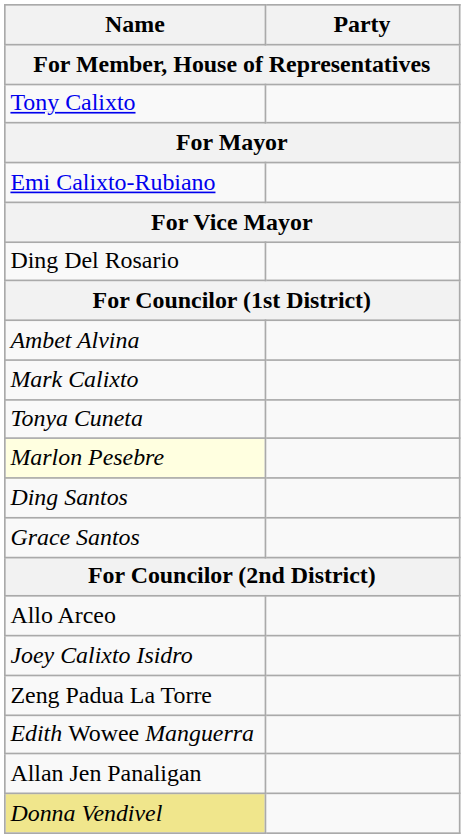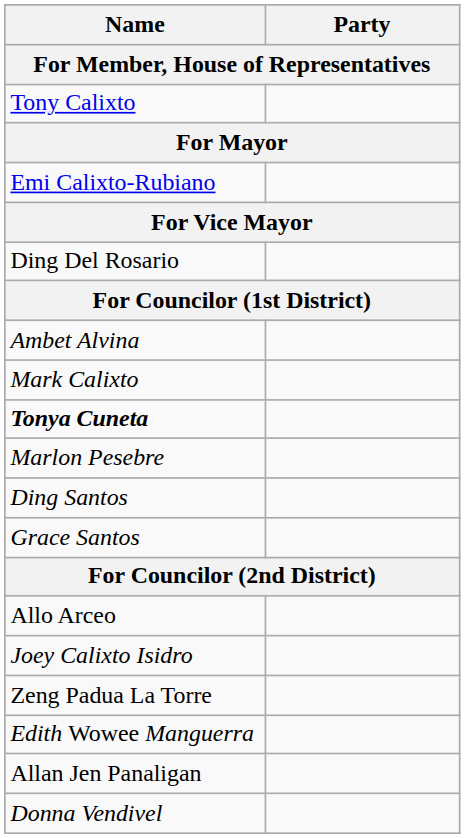Tonya Cuneta | Name: normal -> bold
Marlon Pesebre | Name: lightyellow background -> no background
Donna Vendivel | Name: khaki background -> no background
